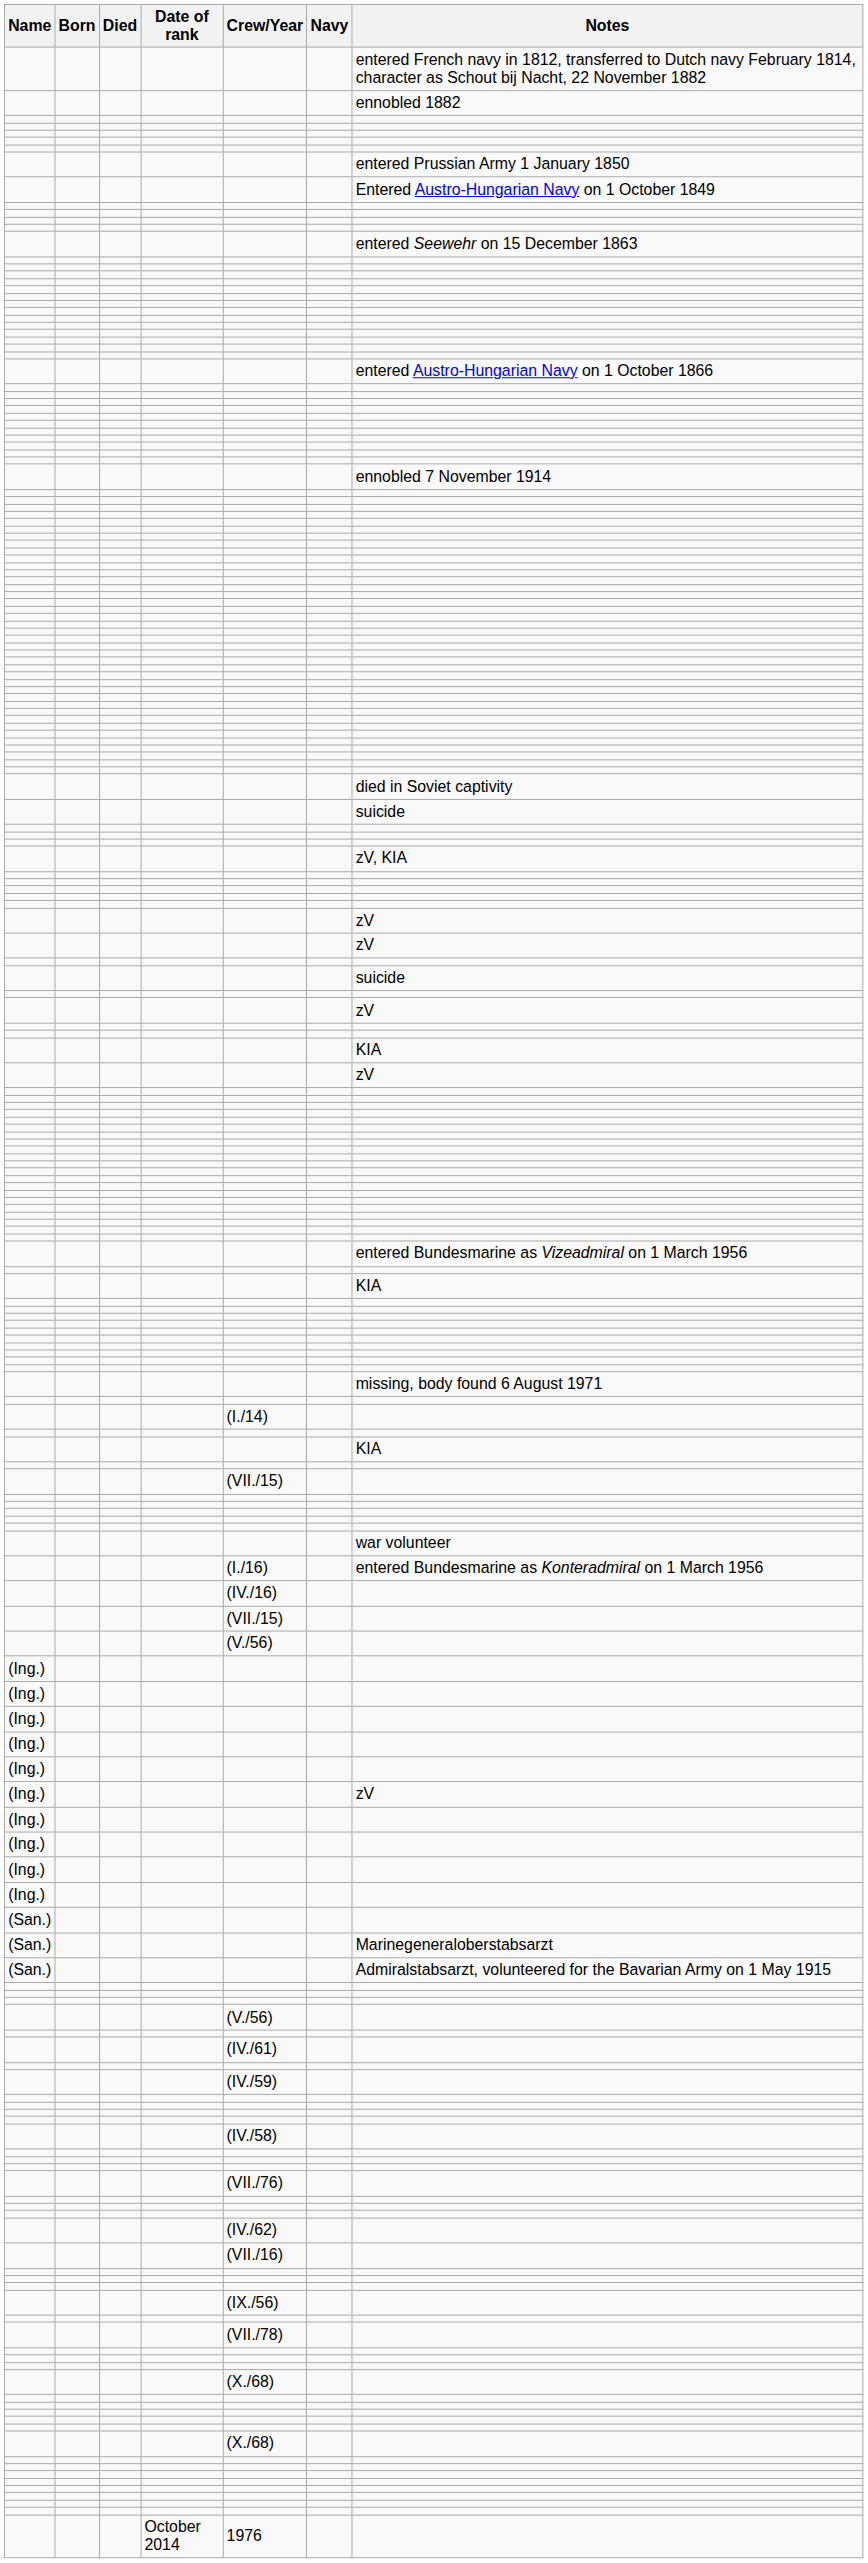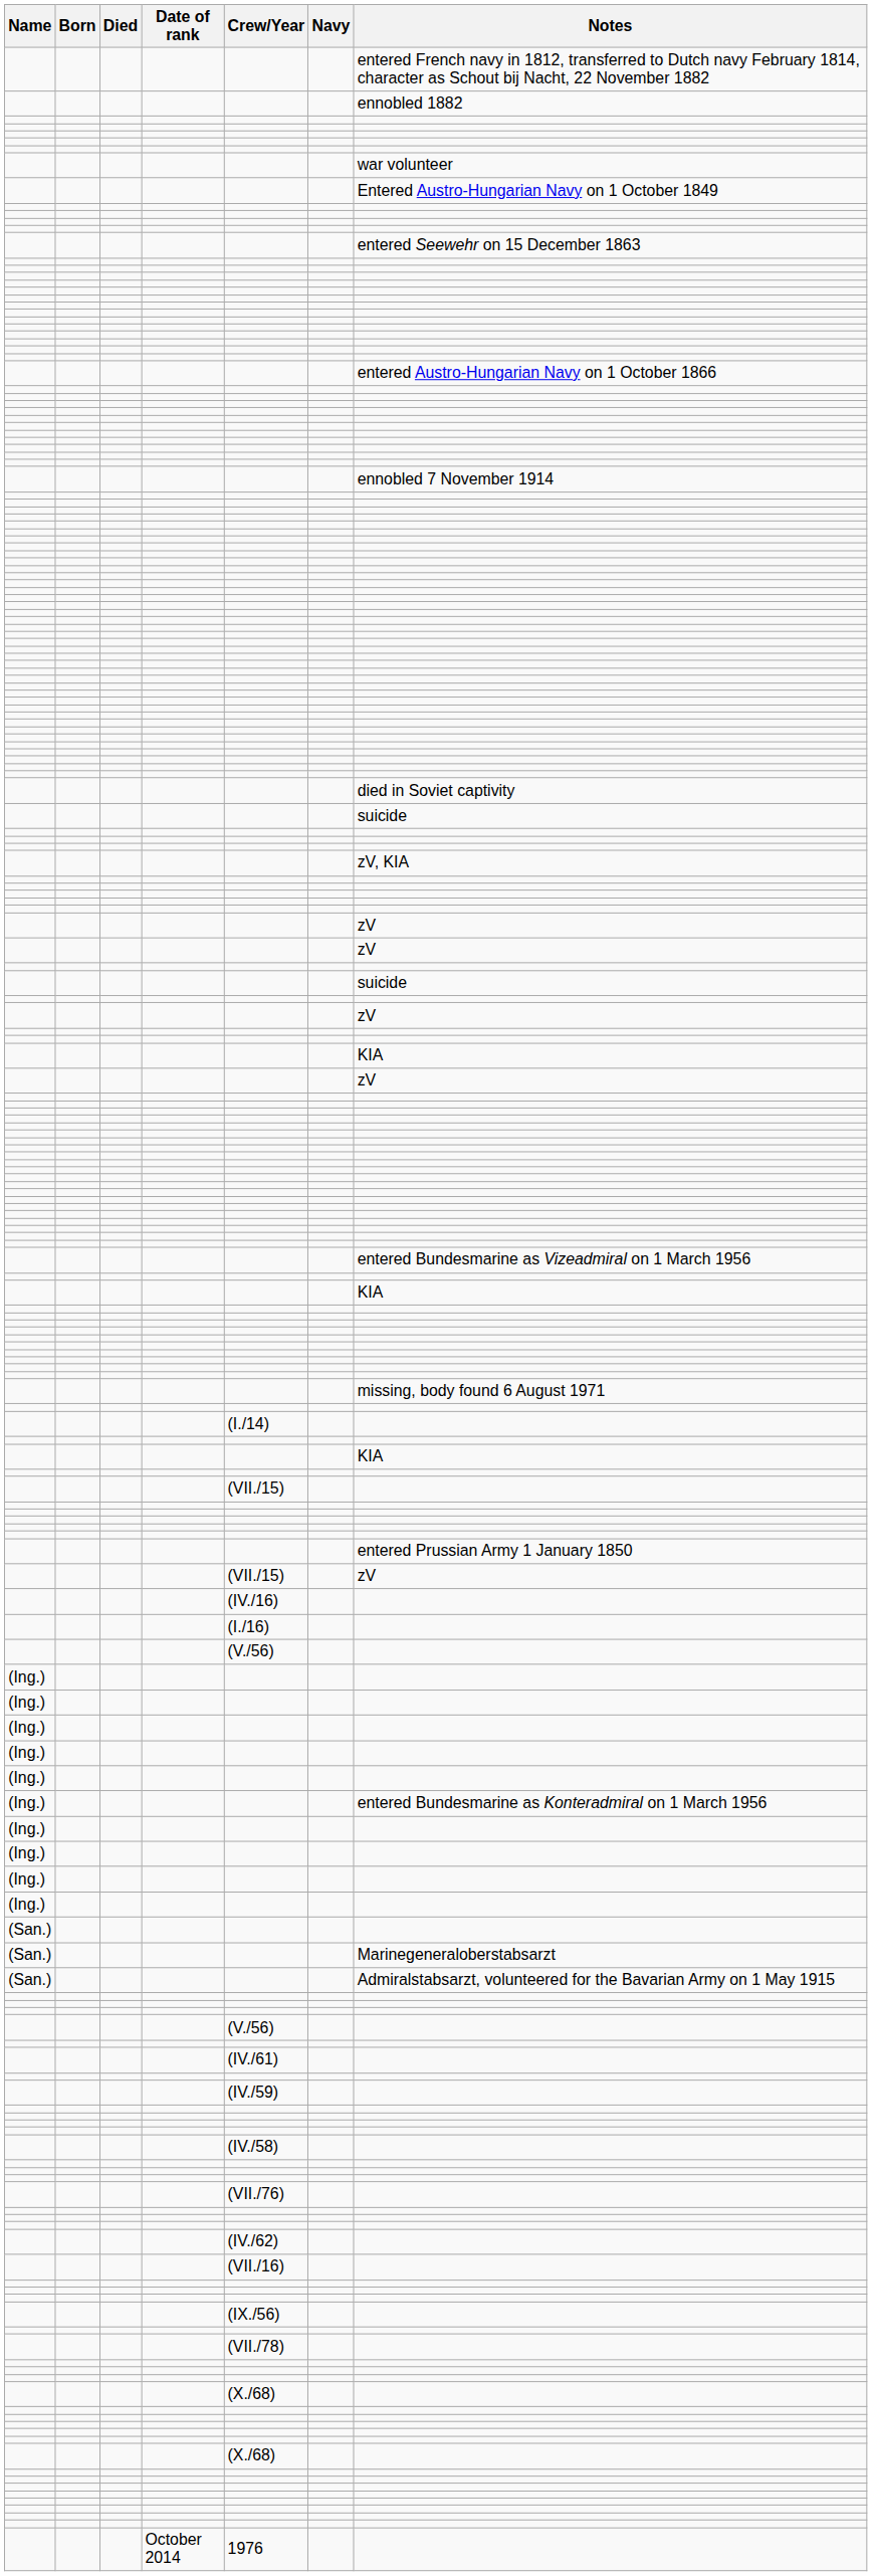row 9 | Notes: entered Prussian Army 1 January 1850 -> war volunteer
row 149 | Notes: war volunteer -> entered Prussian Army 1 January 1850
row 150 | Crew/Year: (I./16) -> (VII./15)
row 150 | Notes: entered Bundesmarine as Konteradmiral on 1 March 1956 -> zV
row 152 | Crew/Year: (VII./15) -> (I./16)
row 159 | Notes: zV -> entered Bundesmarine as Konteradmiral on 1 March 1956
